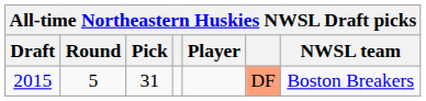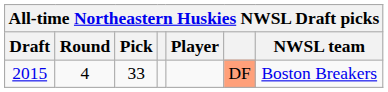2015 | Round: 5 -> 4
2015 | Pick: 31 -> 33
